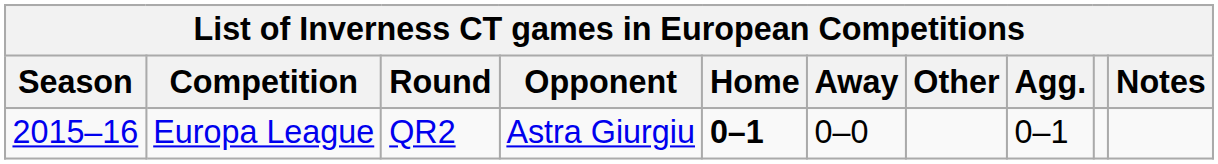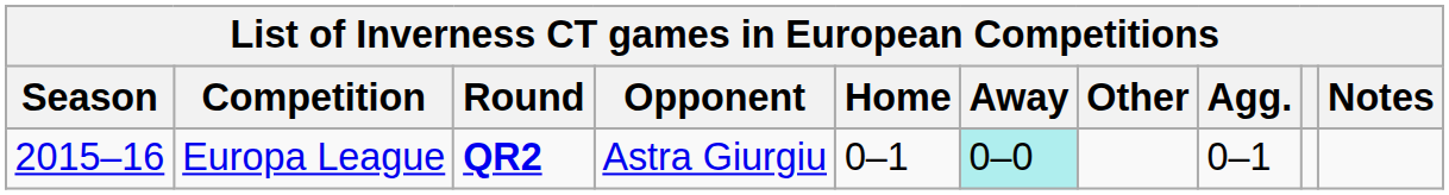Europa League | Round: normal -> bold
Europa League | Home: bold -> normal
Europa League | Away: no background -> paleturquoise background
